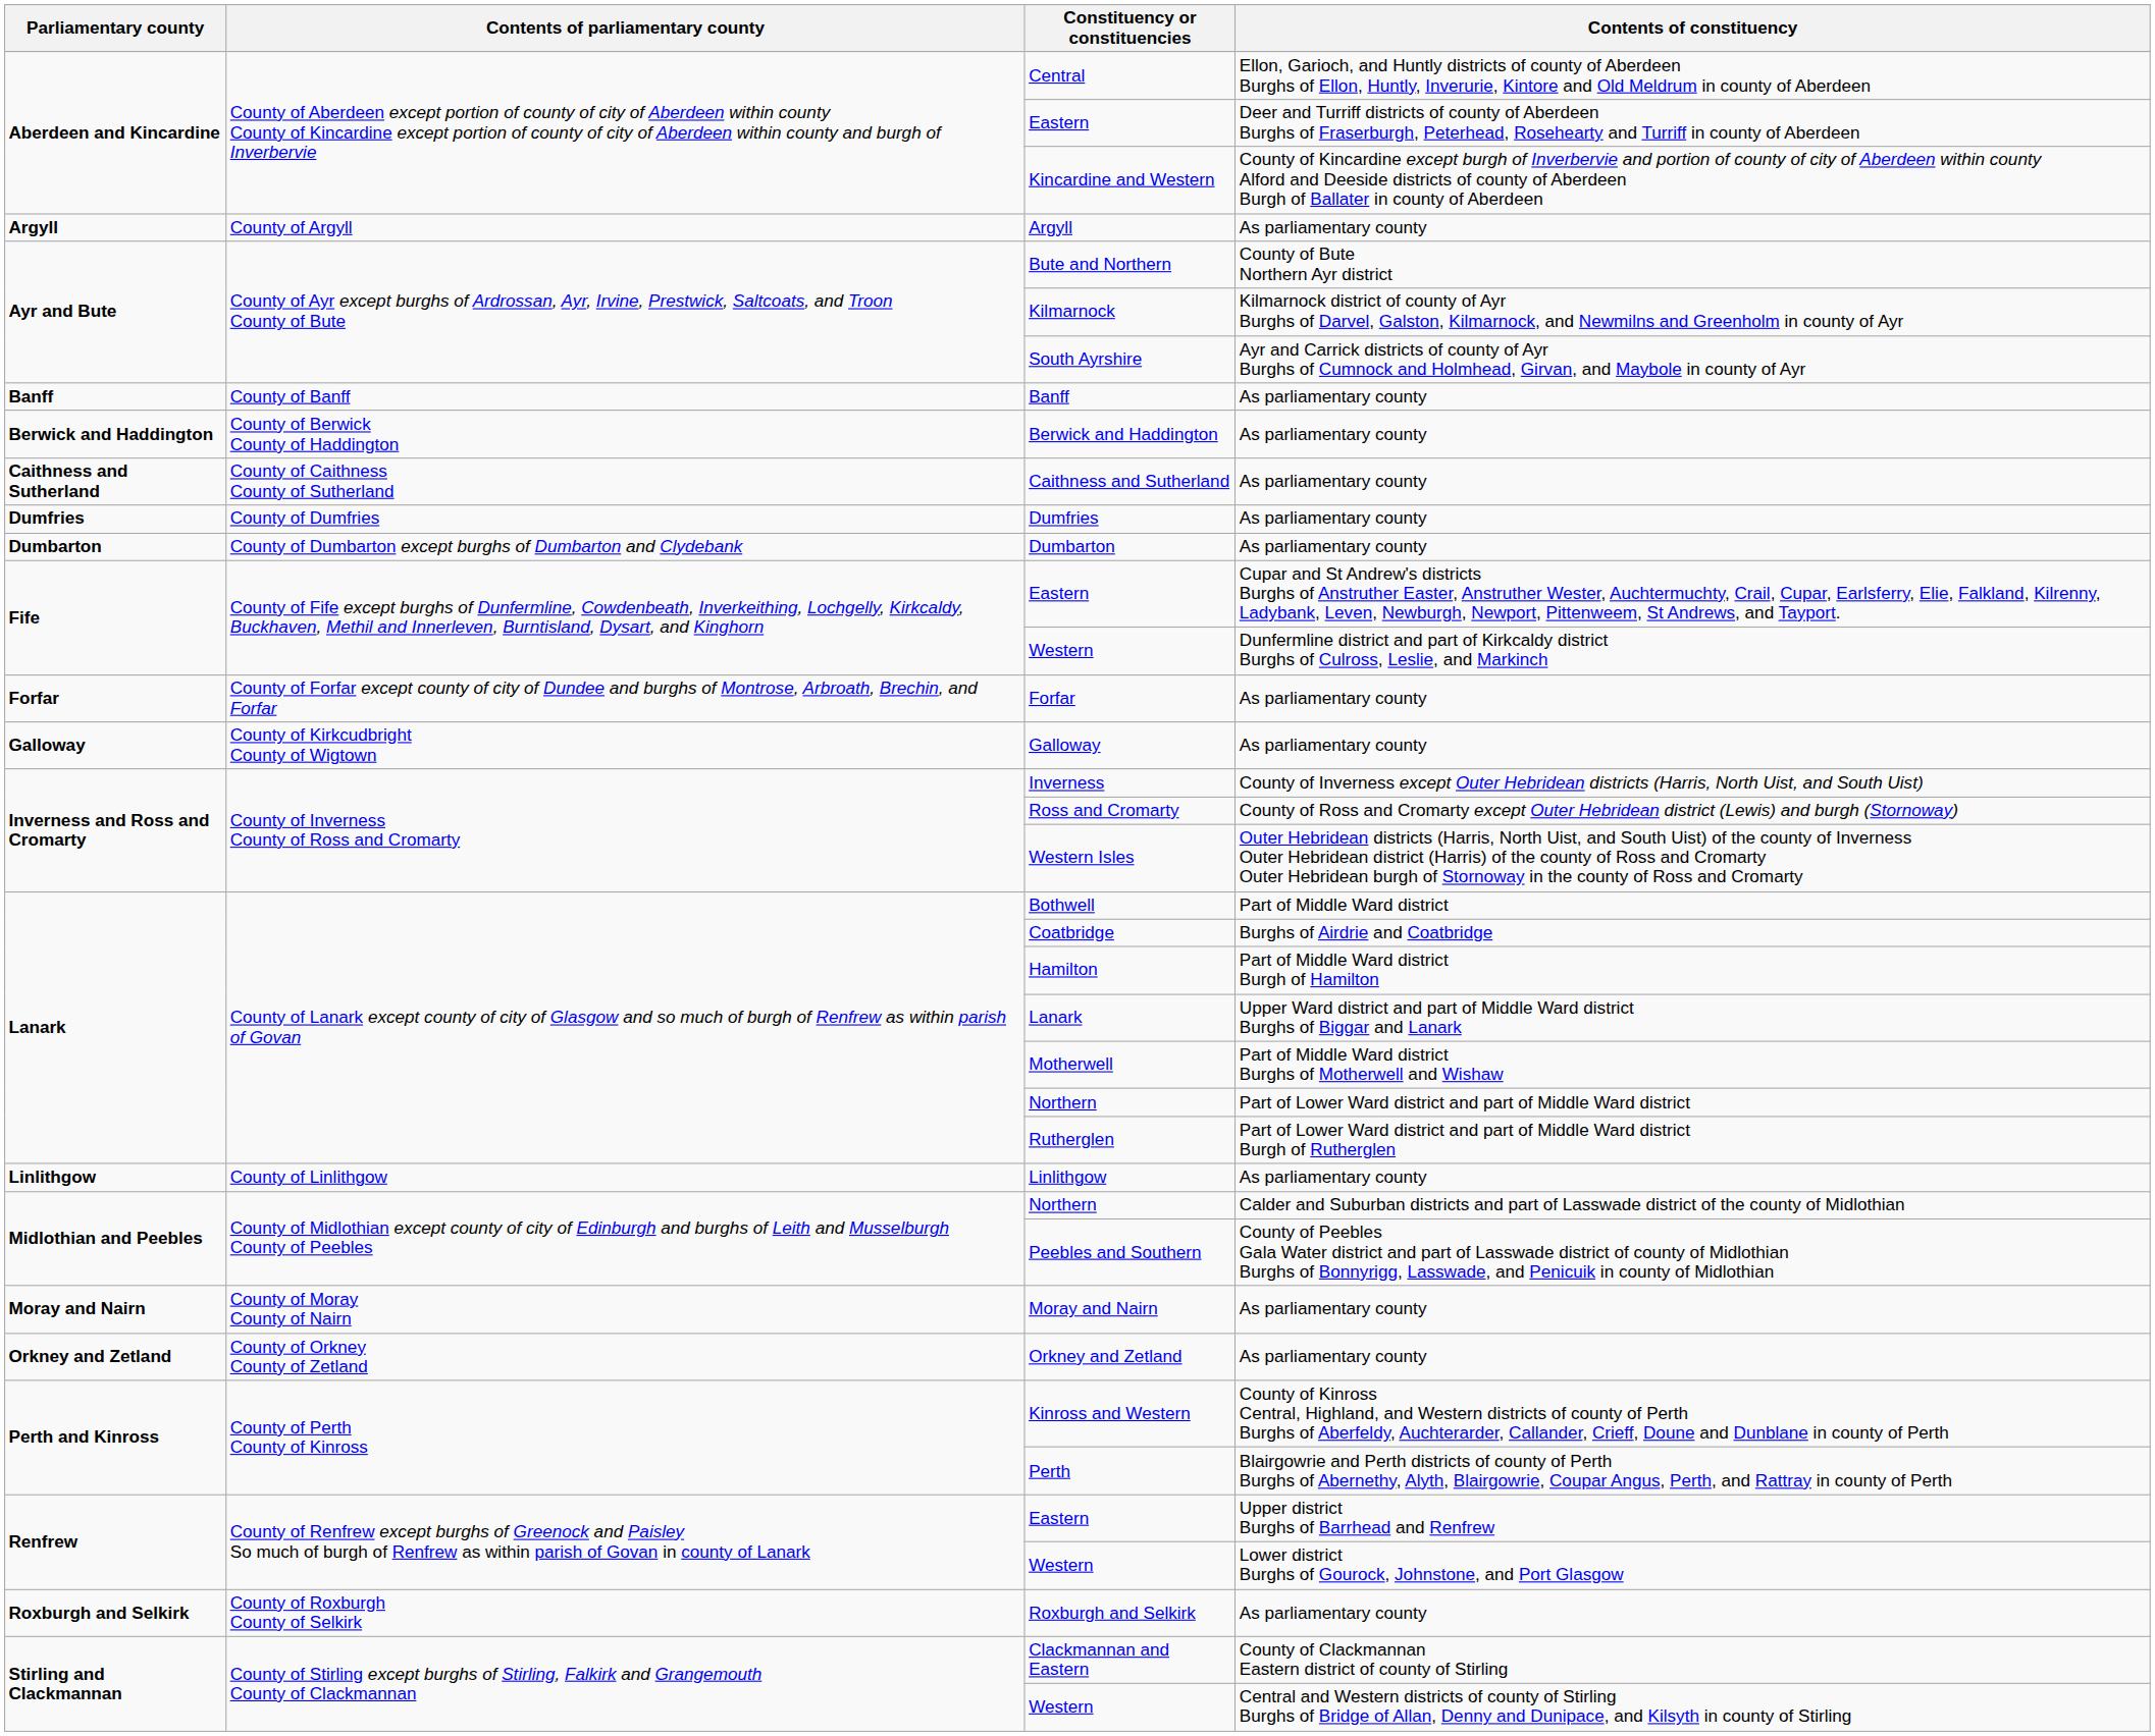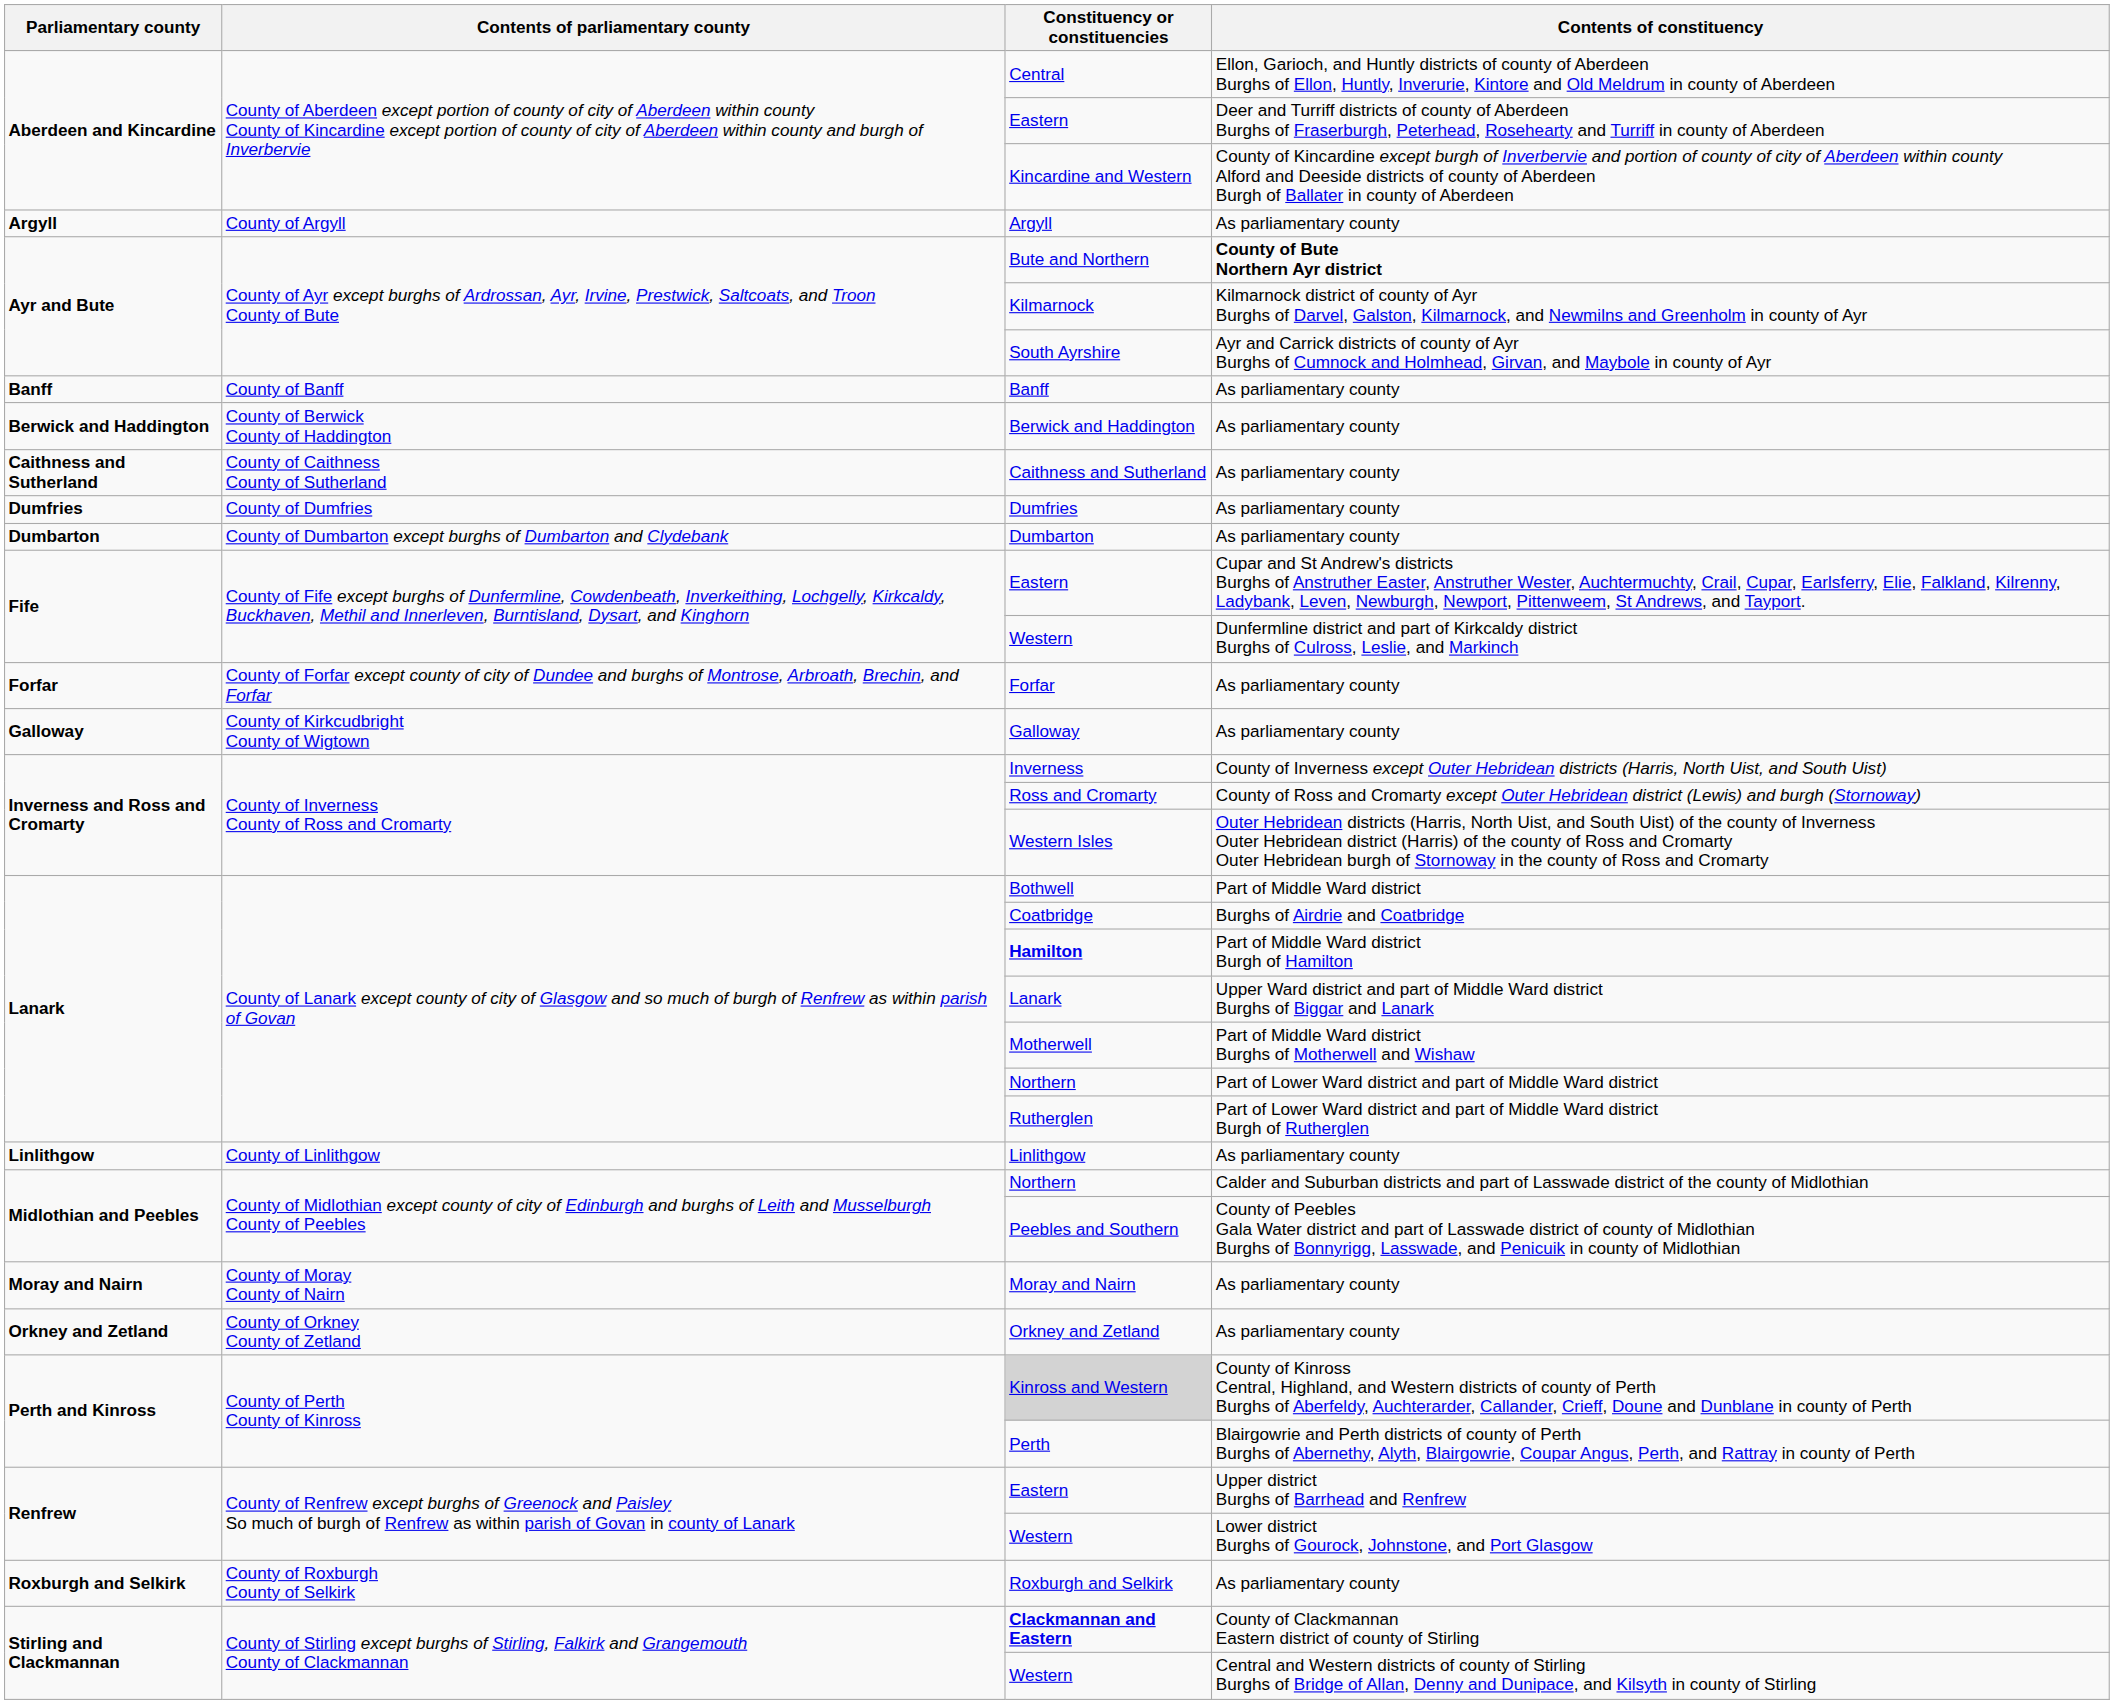Bute and Northern | Contents of constituency: normal -> bold
Hamilton | Constituency or constituencies: normal -> bold
Kinross and Western | Constituency or constituencies: no background -> lightgrey background
Clackmannan and Eastern | Constituency or constituencies: normal -> bold
